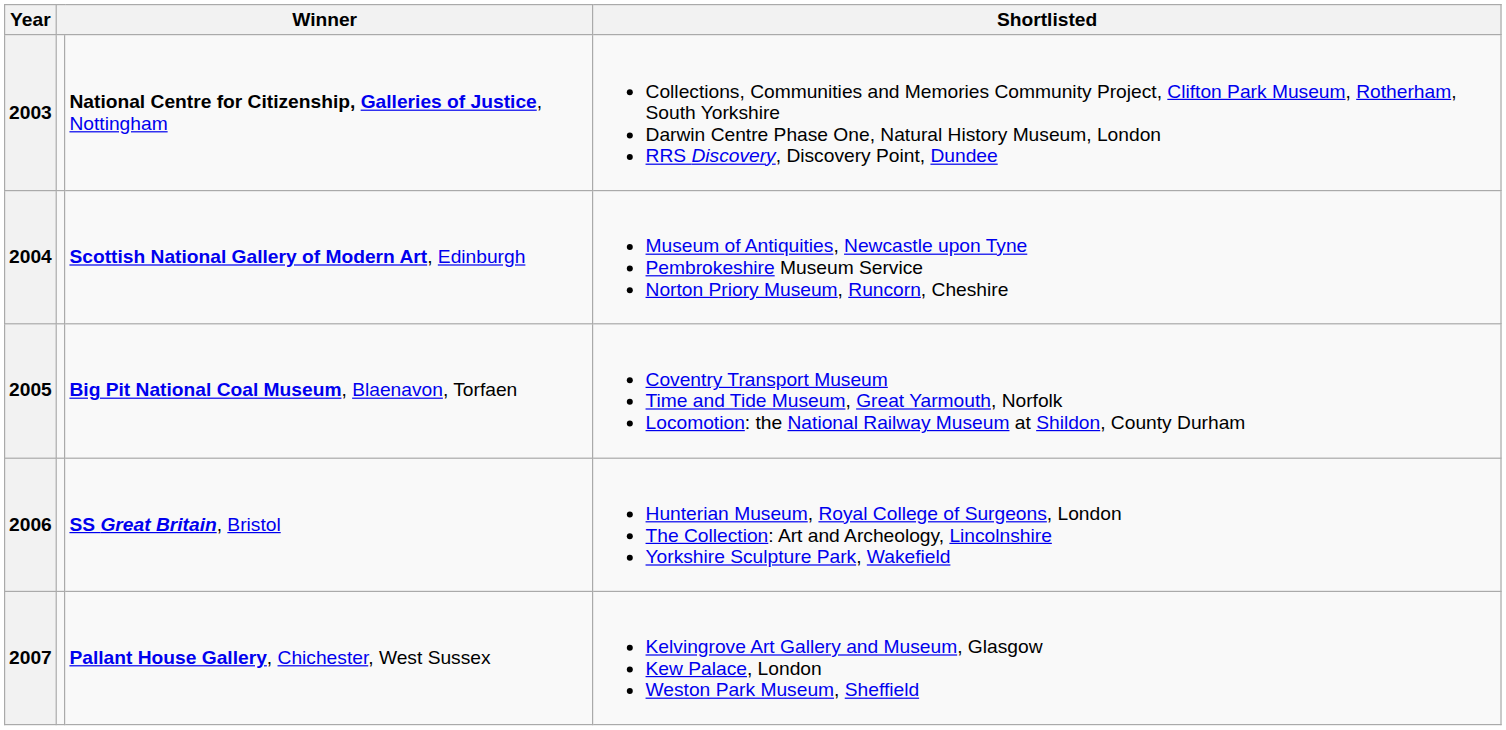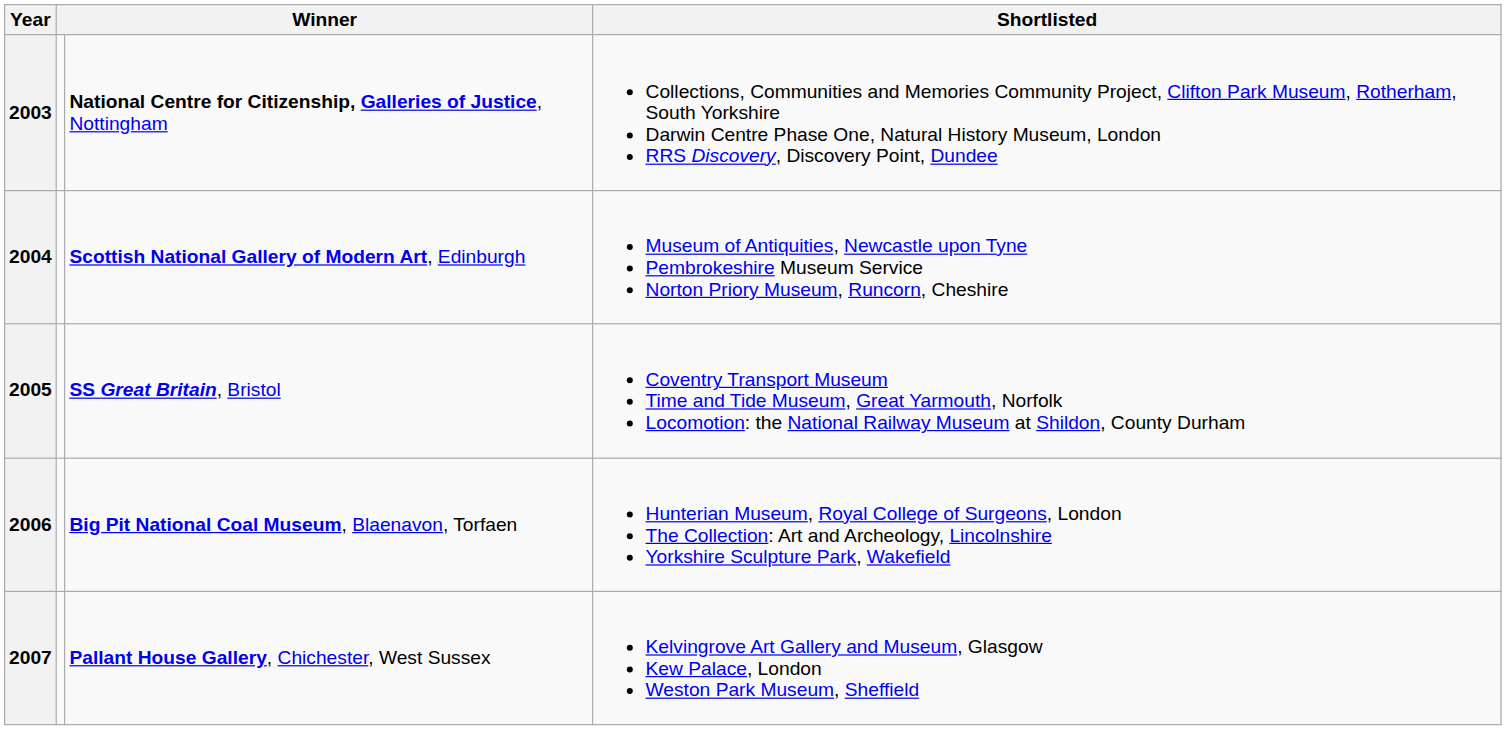2005 | column 3: Big Pit National Coal Museum, Blaenavon, Torfaen -> SS Great Britain, Bristol
2006 | column 3: SS Great Britain, Bristol -> Big Pit National Coal Museum, Blaenavon, Torfaen
